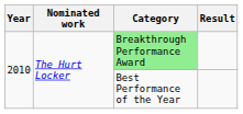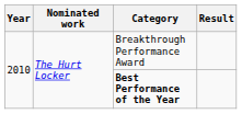Breakthrough Performance Award | Category: lightgreen background -> no background
Best Performance of the Year | Category: normal -> bold
